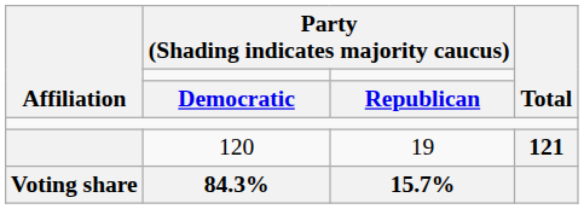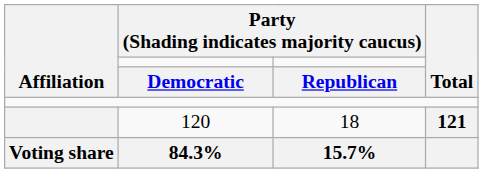121 | column 3: 19 -> 18
